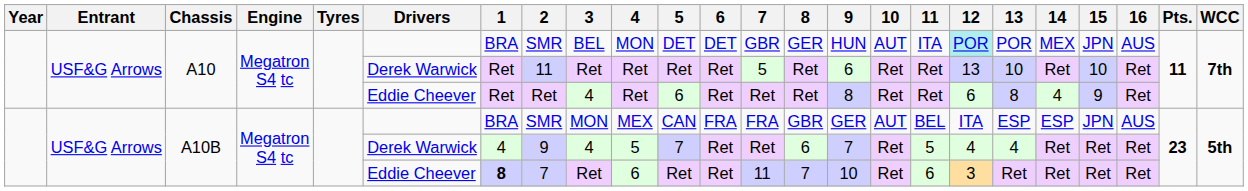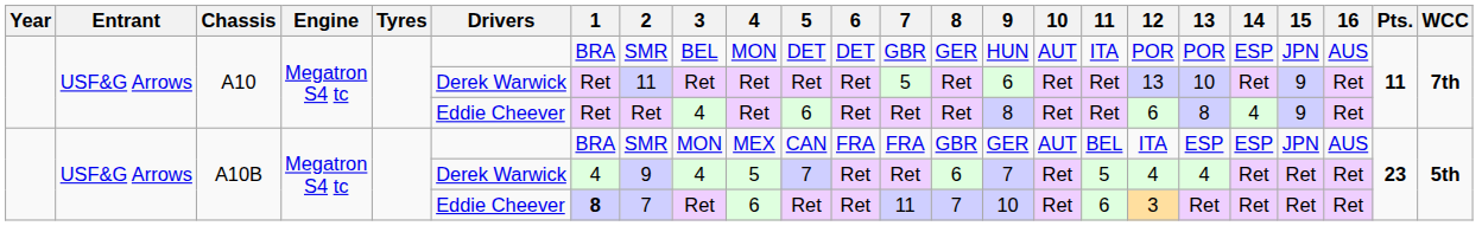row 2 | 12: paleturquoise background -> no background
row 2 | 14: MEX -> ESP
row 3 | 15: 10 -> 9
